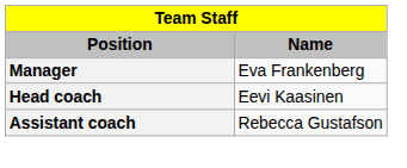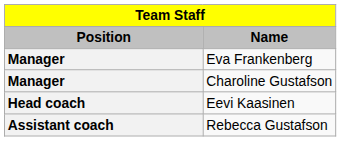+ row: Manager | Charoline Gustafson
